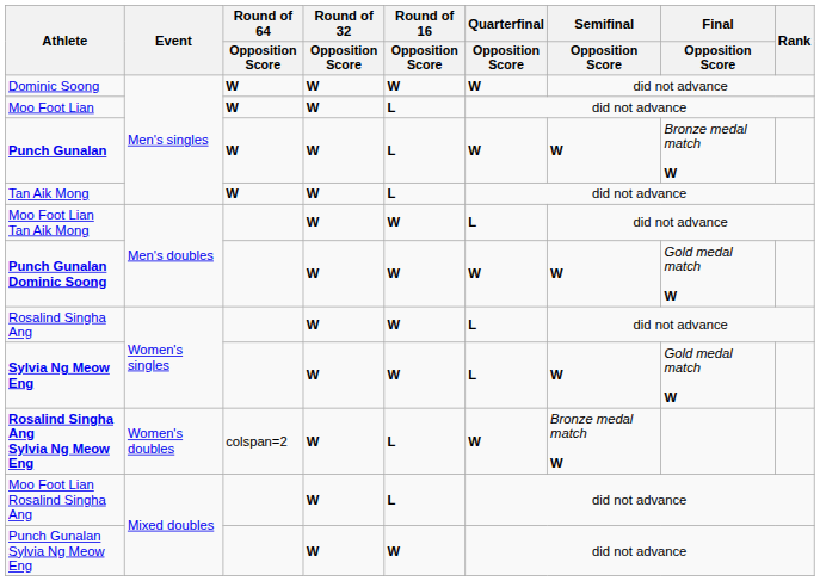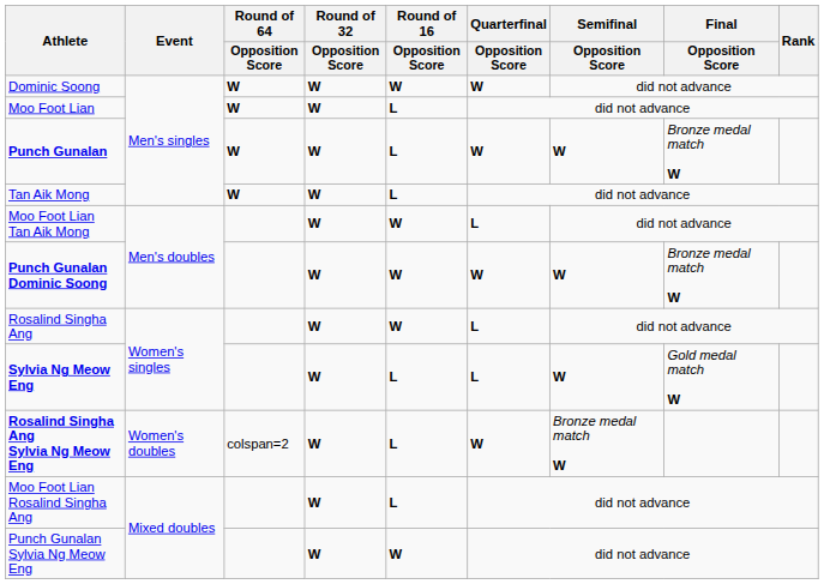Punch Gunalan Dominic Soong | Final / Opposition Score: Gold medal match W -> Bronze medal match W
Sylvia Ng Meow Eng | Round of 16 / Opposition Score: W -> L
